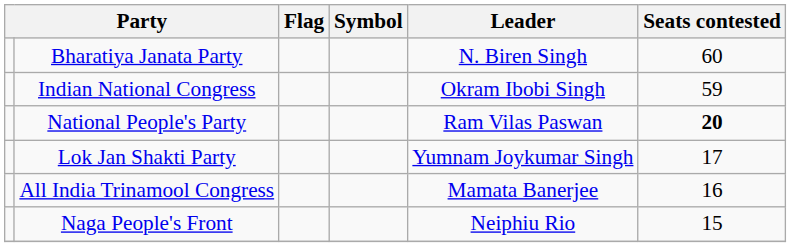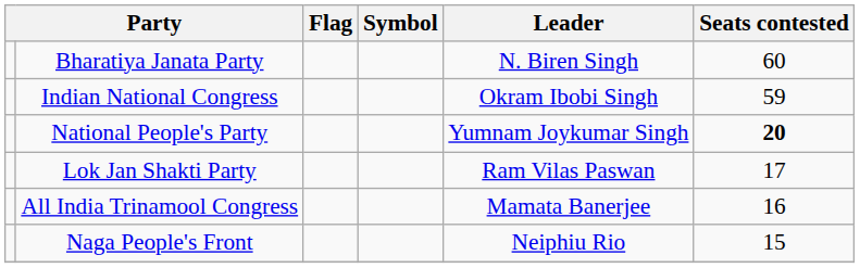National People's Party | Leader: Ram Vilas Paswan -> Yumnam Joykumar Singh
Lok Jan Shakti Party | Leader: Yumnam Joykumar Singh -> Ram Vilas Paswan
